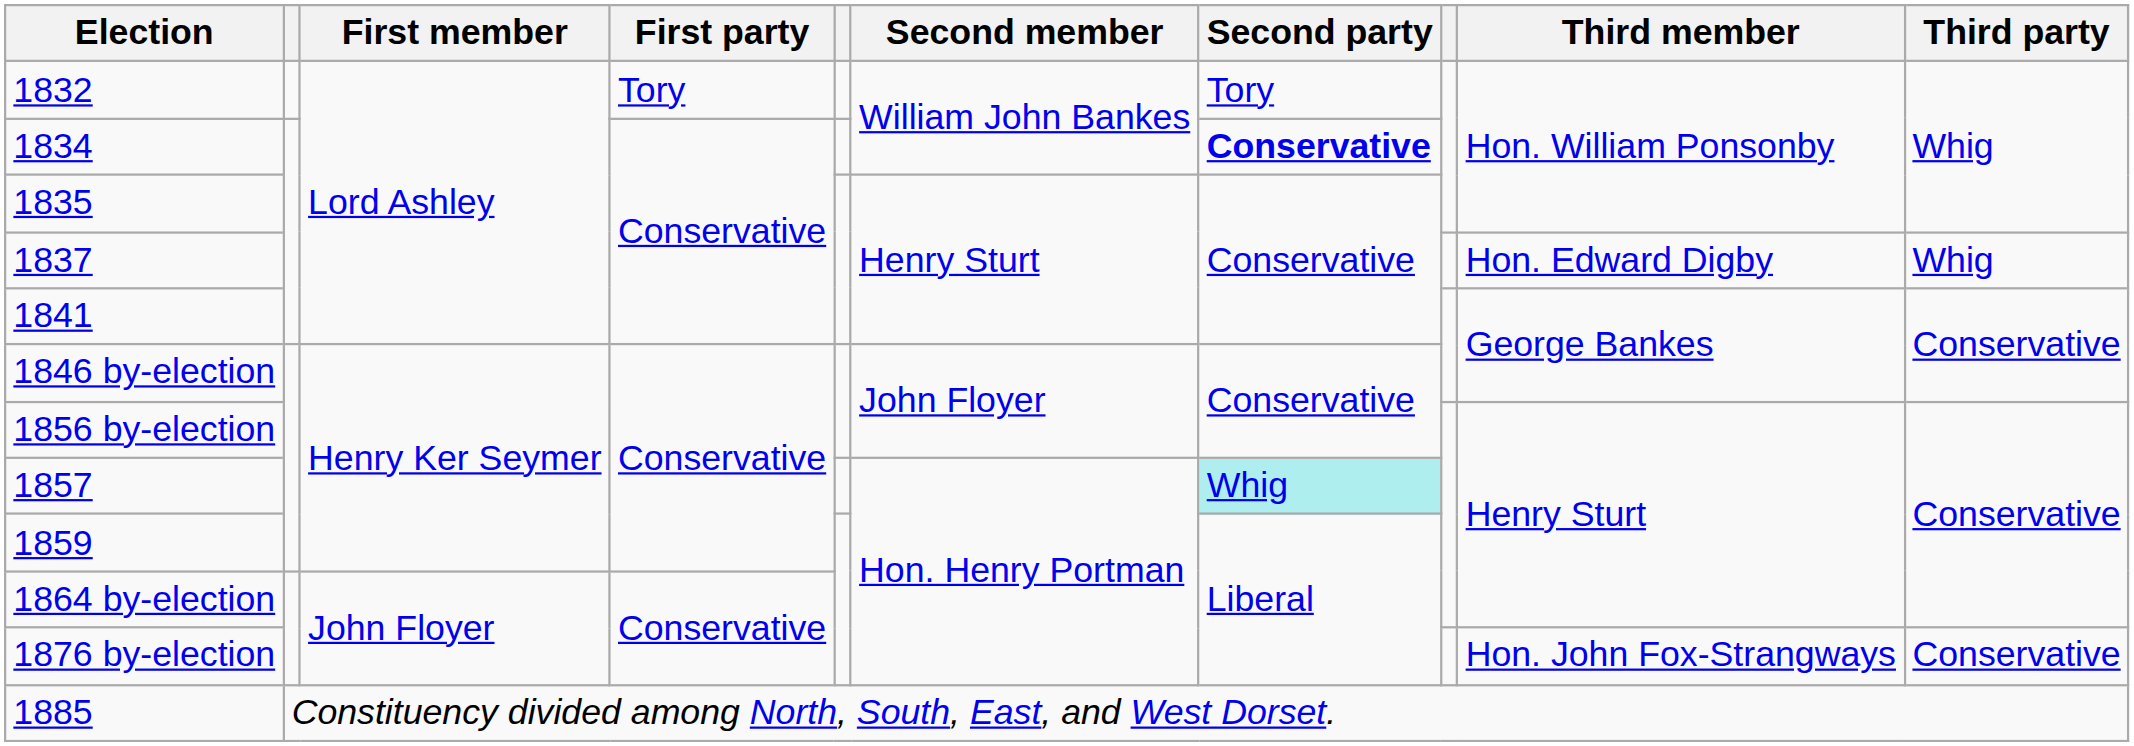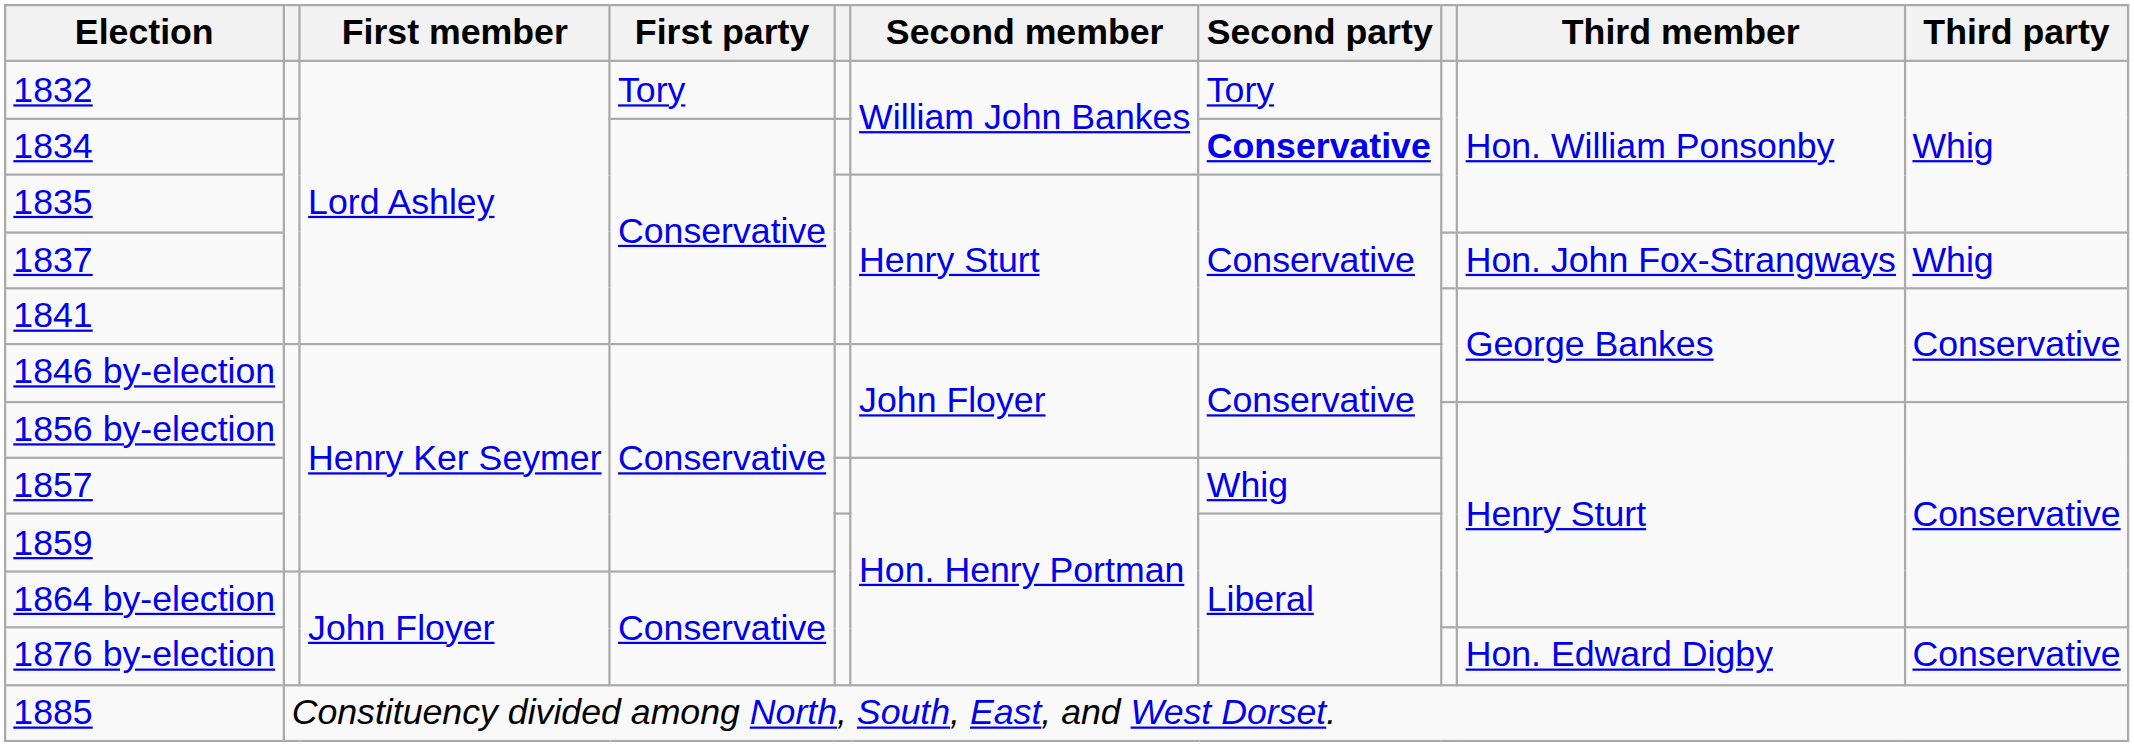1837 | Third member: Hon. Edward Digby -> Hon. John Fox-Strangways
1857 | Second party: paleturquoise background -> no background
1876 by-election | Third member: Hon. John Fox-Strangways -> Hon. Edward Digby
